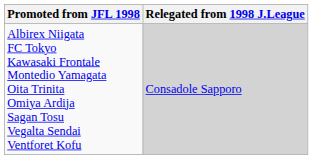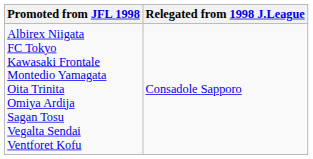row 2 | Relegated from 1998 J.League: lightgrey background -> no background
